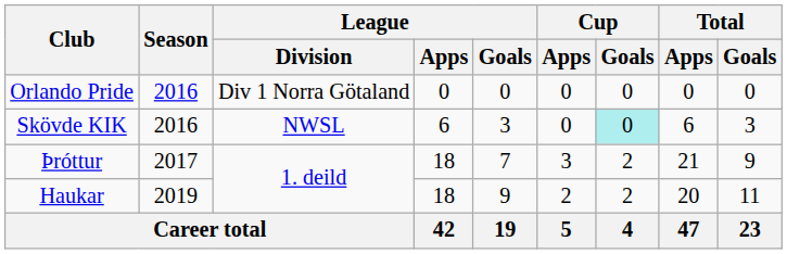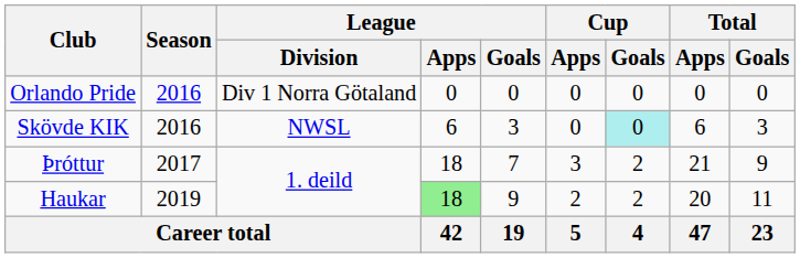Haukar | League / Apps: no background -> lightgreen background
